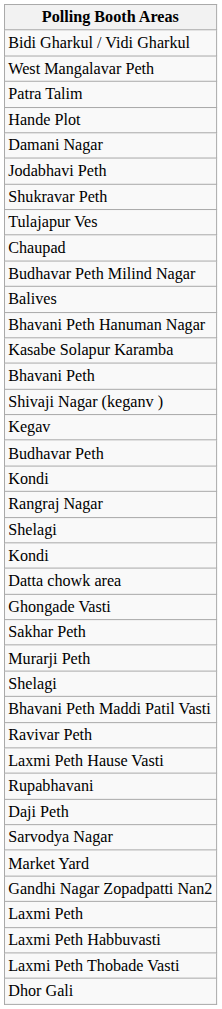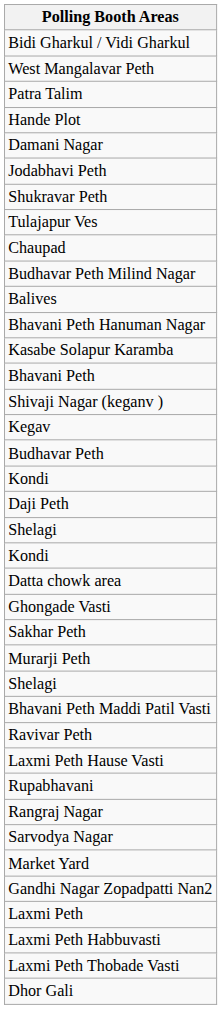row 20 | column 1: Rangraj Nagar -> Daji Peth
row 32 | column 1: Daji Peth -> Rangraj Nagar
